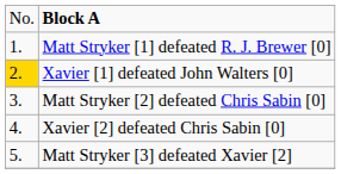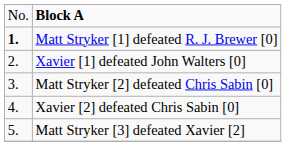Matt Stryker [1] defeated R. J. Brewer [0] | column 1: normal -> bold
Xavier [1] defeated John Walters [0] | column 1: gold background -> no background
